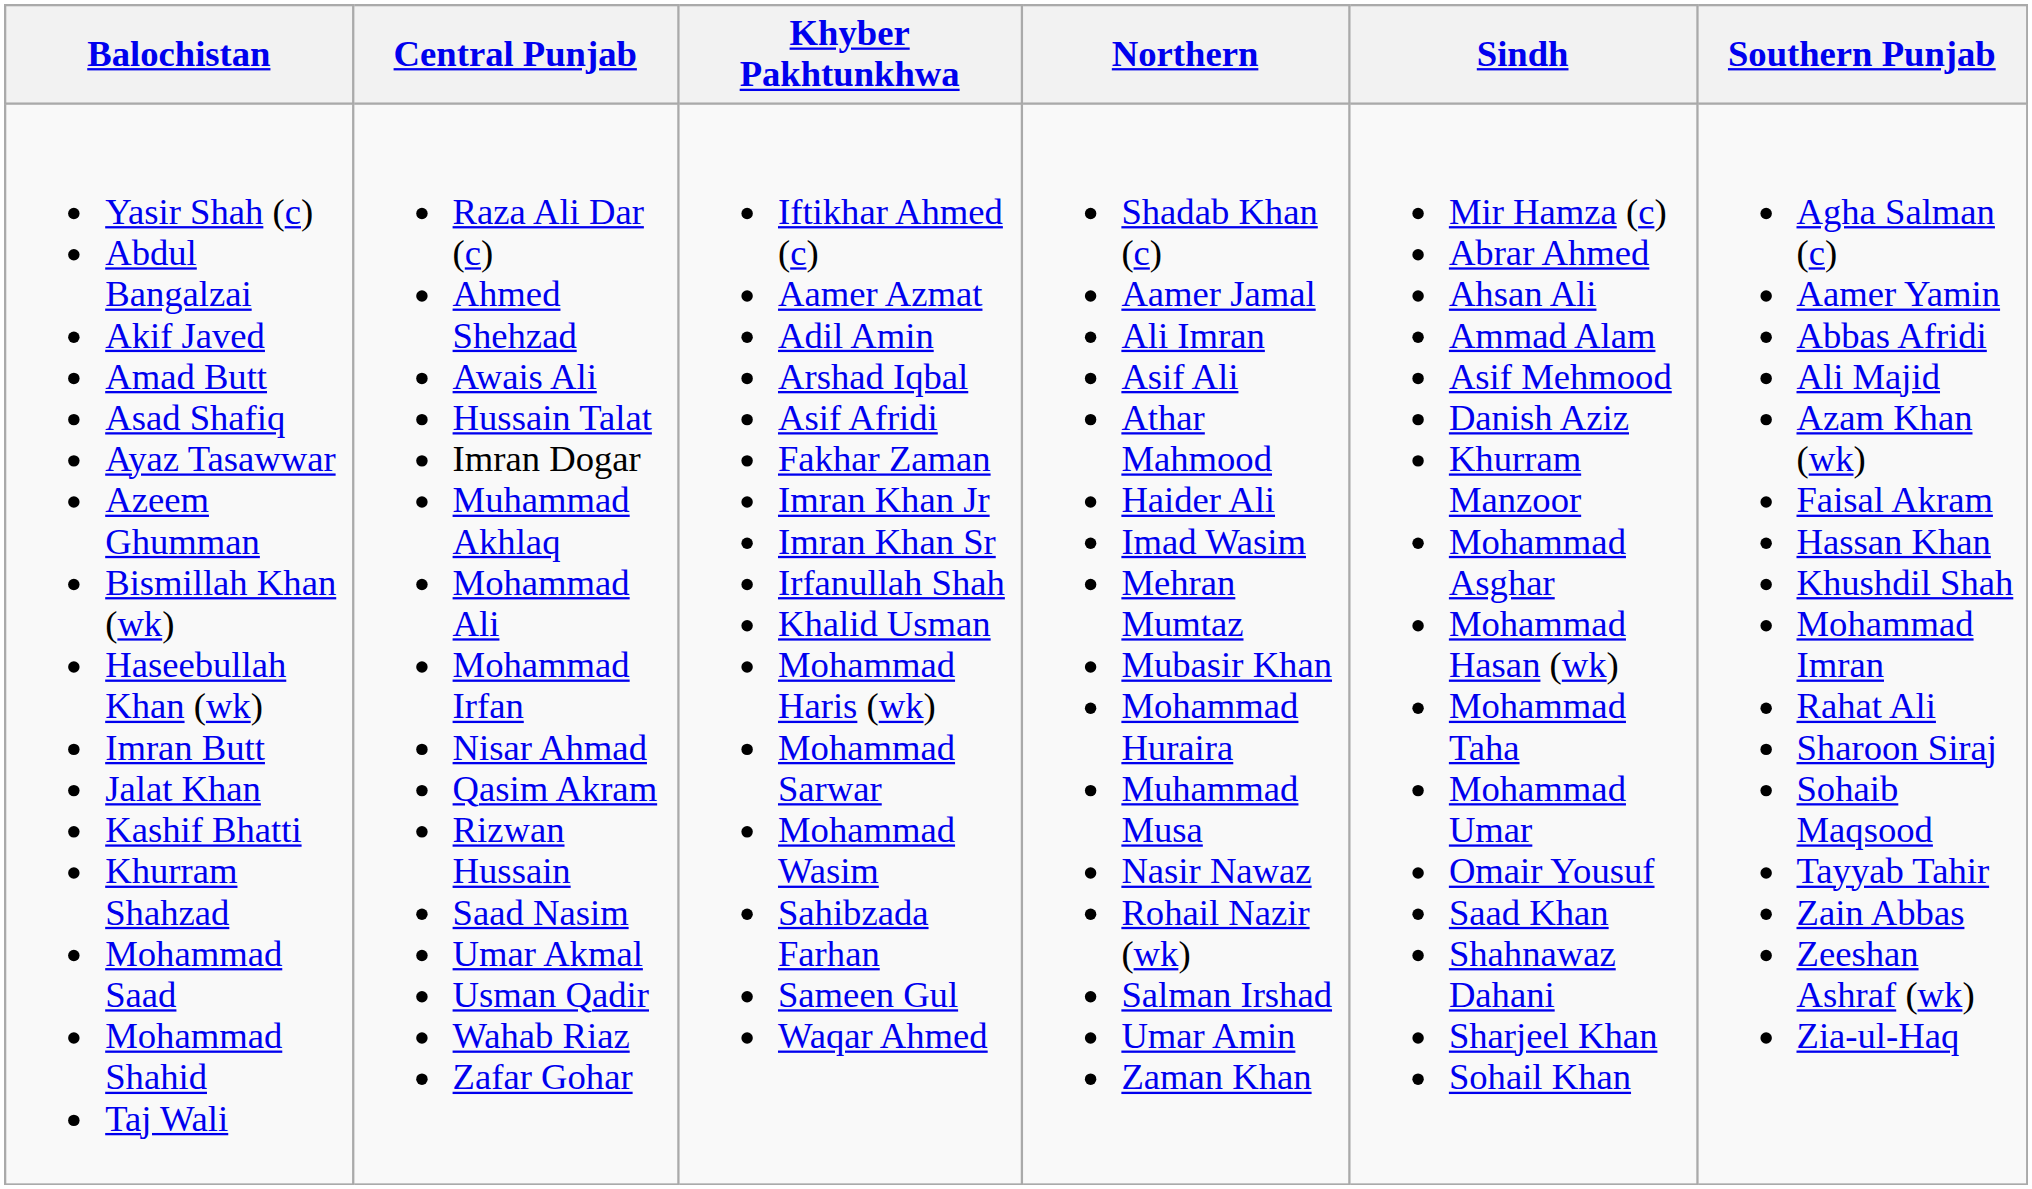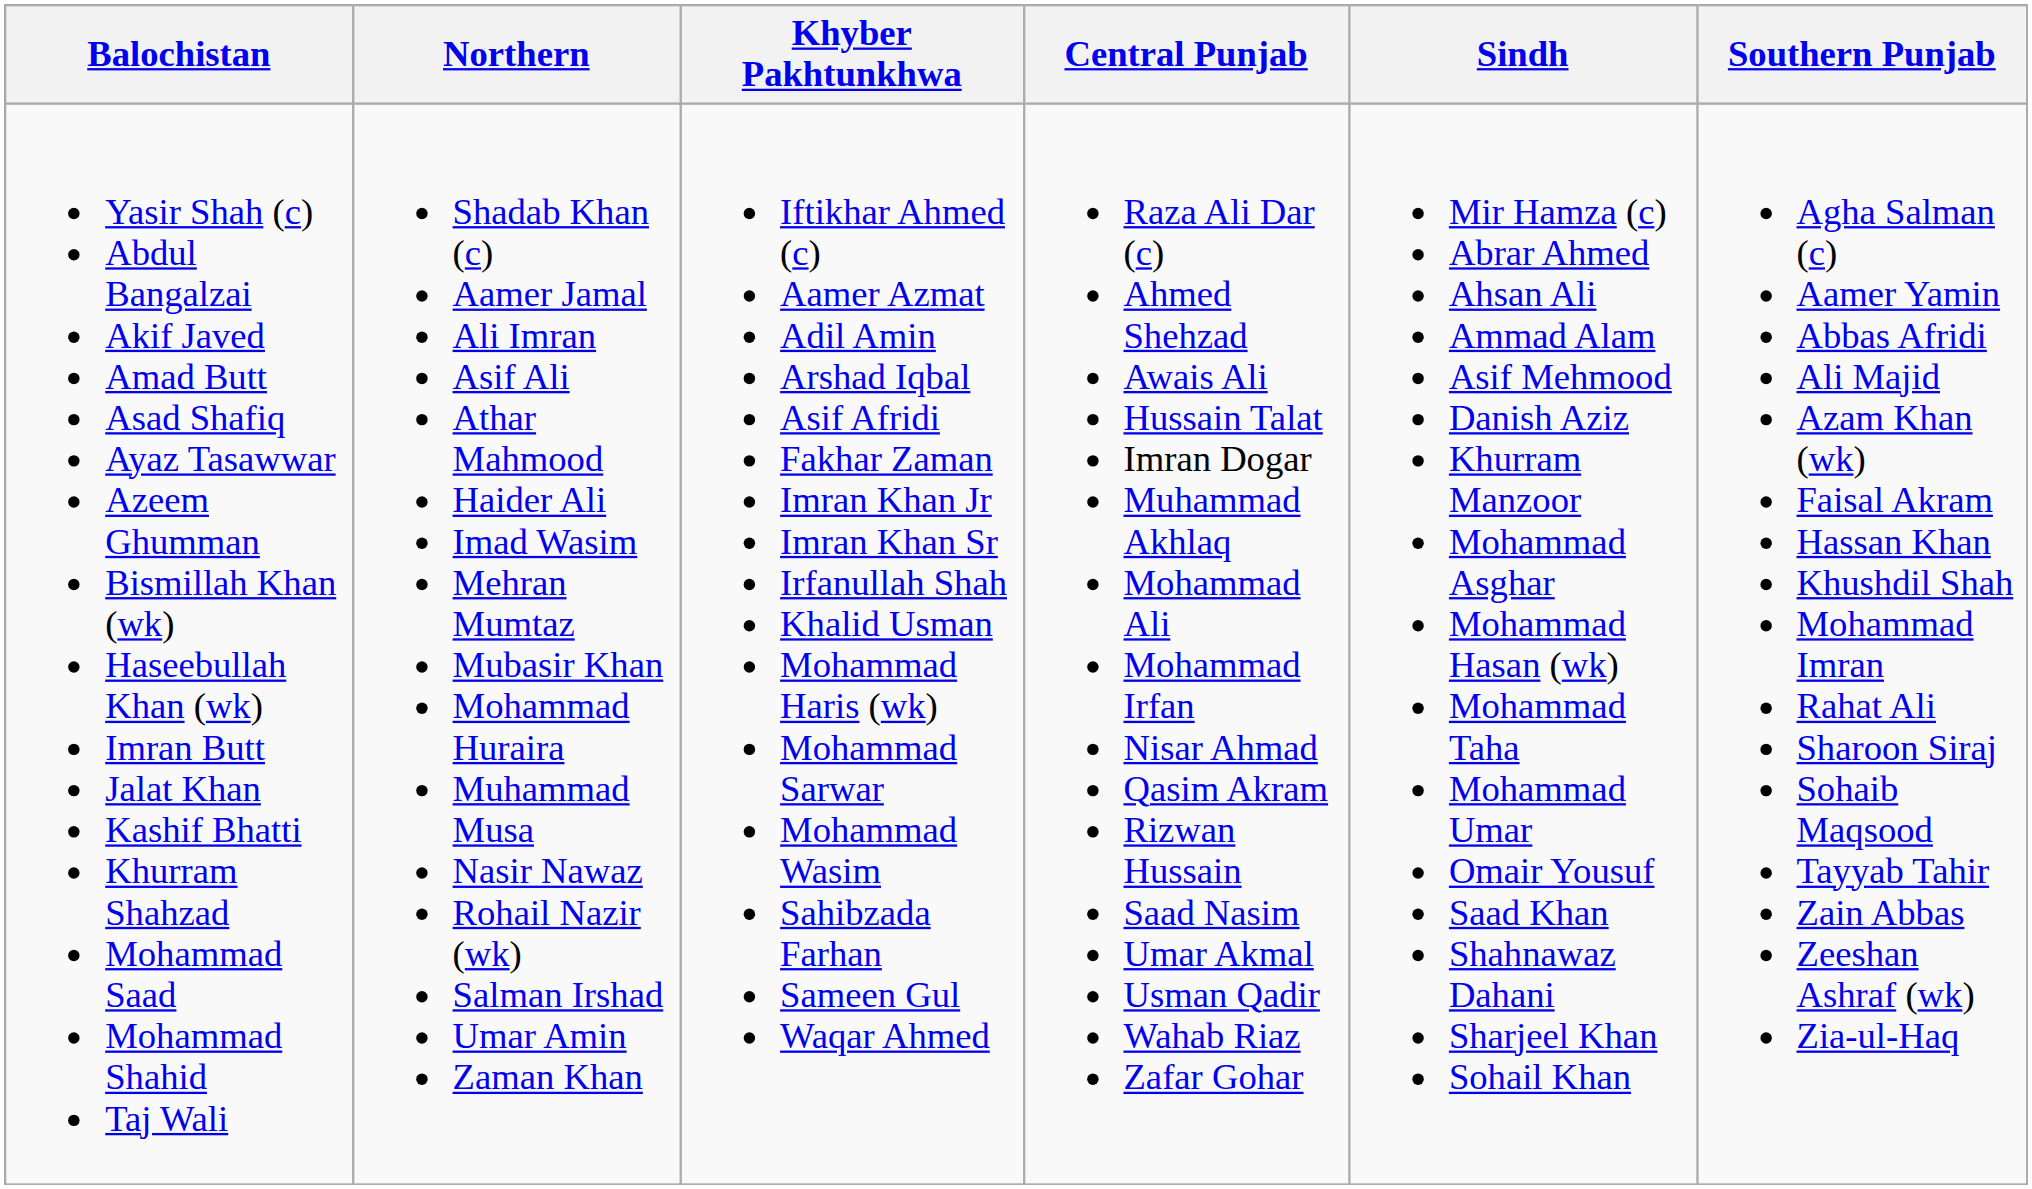columns swapped: Central Punjab <-> Northern
